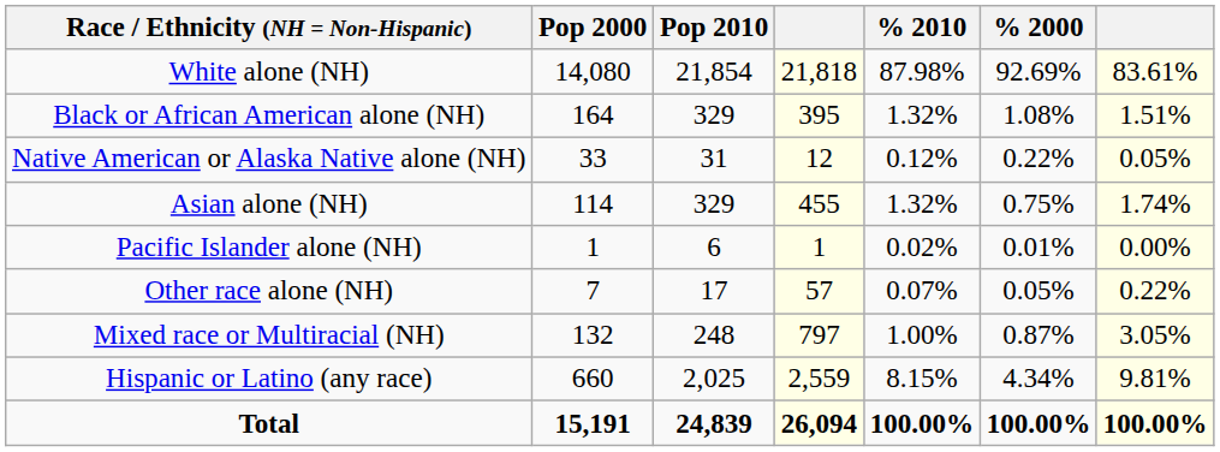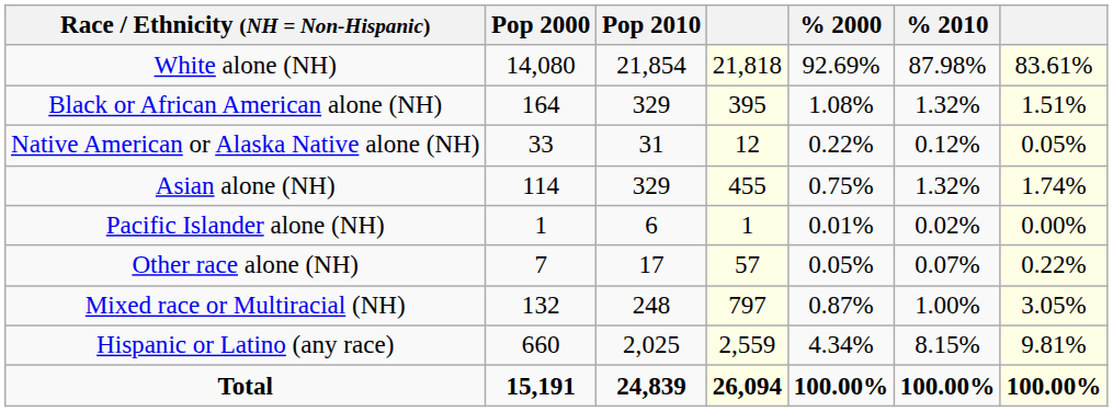columns swapped: % 2000 <-> % 2010
